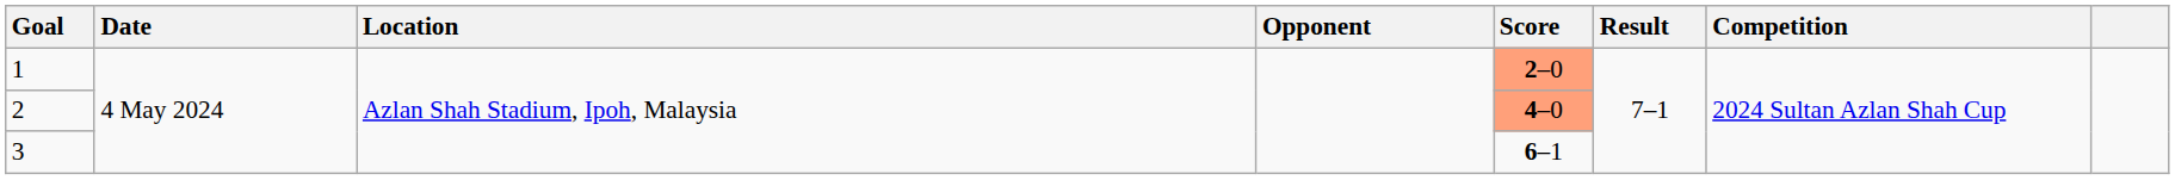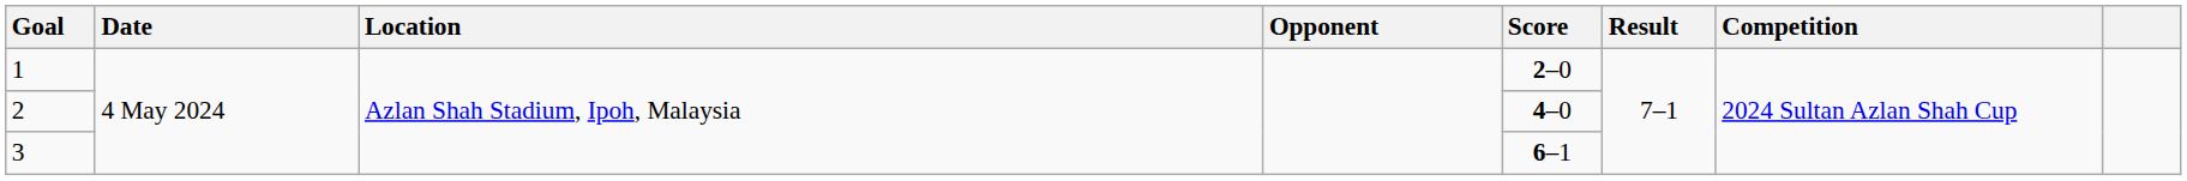1 | Score: lightsalmon background -> no background
2 | Score: lightsalmon background -> no background
